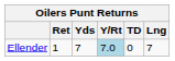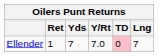Ellender | Y/Rt: lightblue background -> no background
Ellender | TD: no background -> pink background
